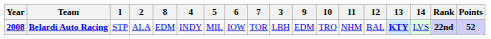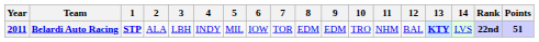columns swapped: 3 <-> 8
Belardi Auto Racing | Year: 2008 -> 2011
Belardi Auto Racing | 1: normal -> bold
Belardi Auto Racing | Points: 52 -> 51
